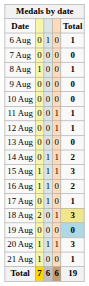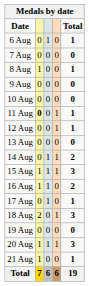11 Aug | column 2: normal -> bold
18 Aug | Total: khaki background -> no background
19 Aug | Total: lightblue background -> no background
